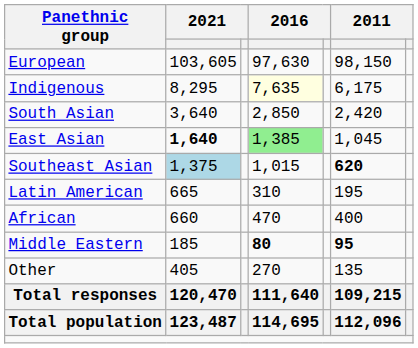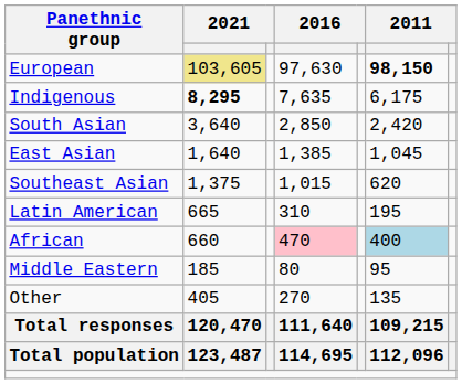European | column 2: no background -> khaki background
European | column 6: normal -> bold
Indigenous | column 2: normal -> bold
Indigenous | column 4: lightyellow background -> no background
East Asian | column 2: bold -> normal
East Asian | column 4: lightgreen background -> no background
Southeast Asian | column 2: lightblue background -> no background
Southeast Asian | column 6: bold -> normal
African | column 4: no background -> pink background
African | column 6: no background -> lightblue background
Middle Eastern | column 4: bold -> normal
Middle Eastern | column 6: bold -> normal
